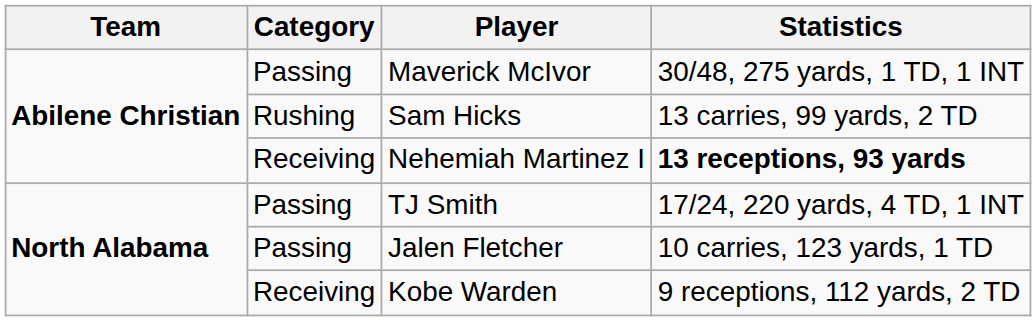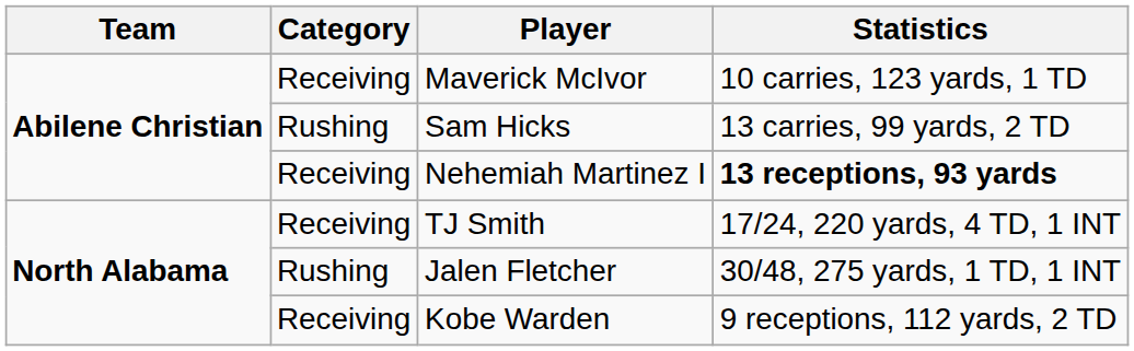Maverick McIvor | Category: Passing -> Receiving
Maverick McIvor | Statistics: 30/48, 275 yards, 1 TD, 1 INT -> 10 carries, 123 yards, 1 TD
TJ Smith | Category: Passing -> Receiving
Jalen Fletcher | Category: Passing -> Rushing
Jalen Fletcher | Statistics: 10 carries, 123 yards, 1 TD -> 30/48, 275 yards, 1 TD, 1 INT
